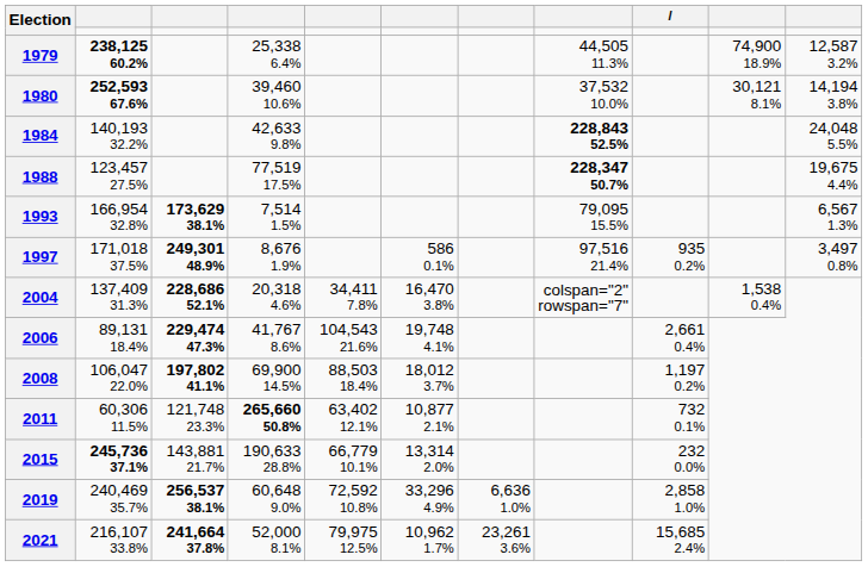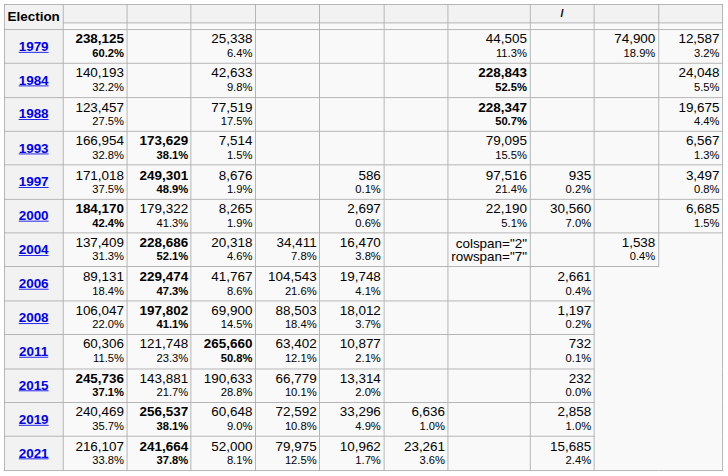- row: 1980 | 252,593 67.6% | 39,460 10.6% | 37,532 10.0% | 30,121 8.1% | 14,194 3.8%
+ row: 2000 | 184,170 42.4% | 179,322 41.3% | 8,265 1.9% | 2,697 0.6% | 22,190 5.1% | 30,560 7.0% | 6,685 1.5%
